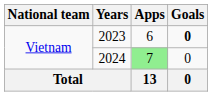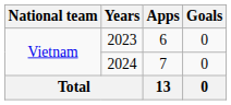2023 | Goals: bold -> normal
2024 | Apps: lightgreen background -> no background
